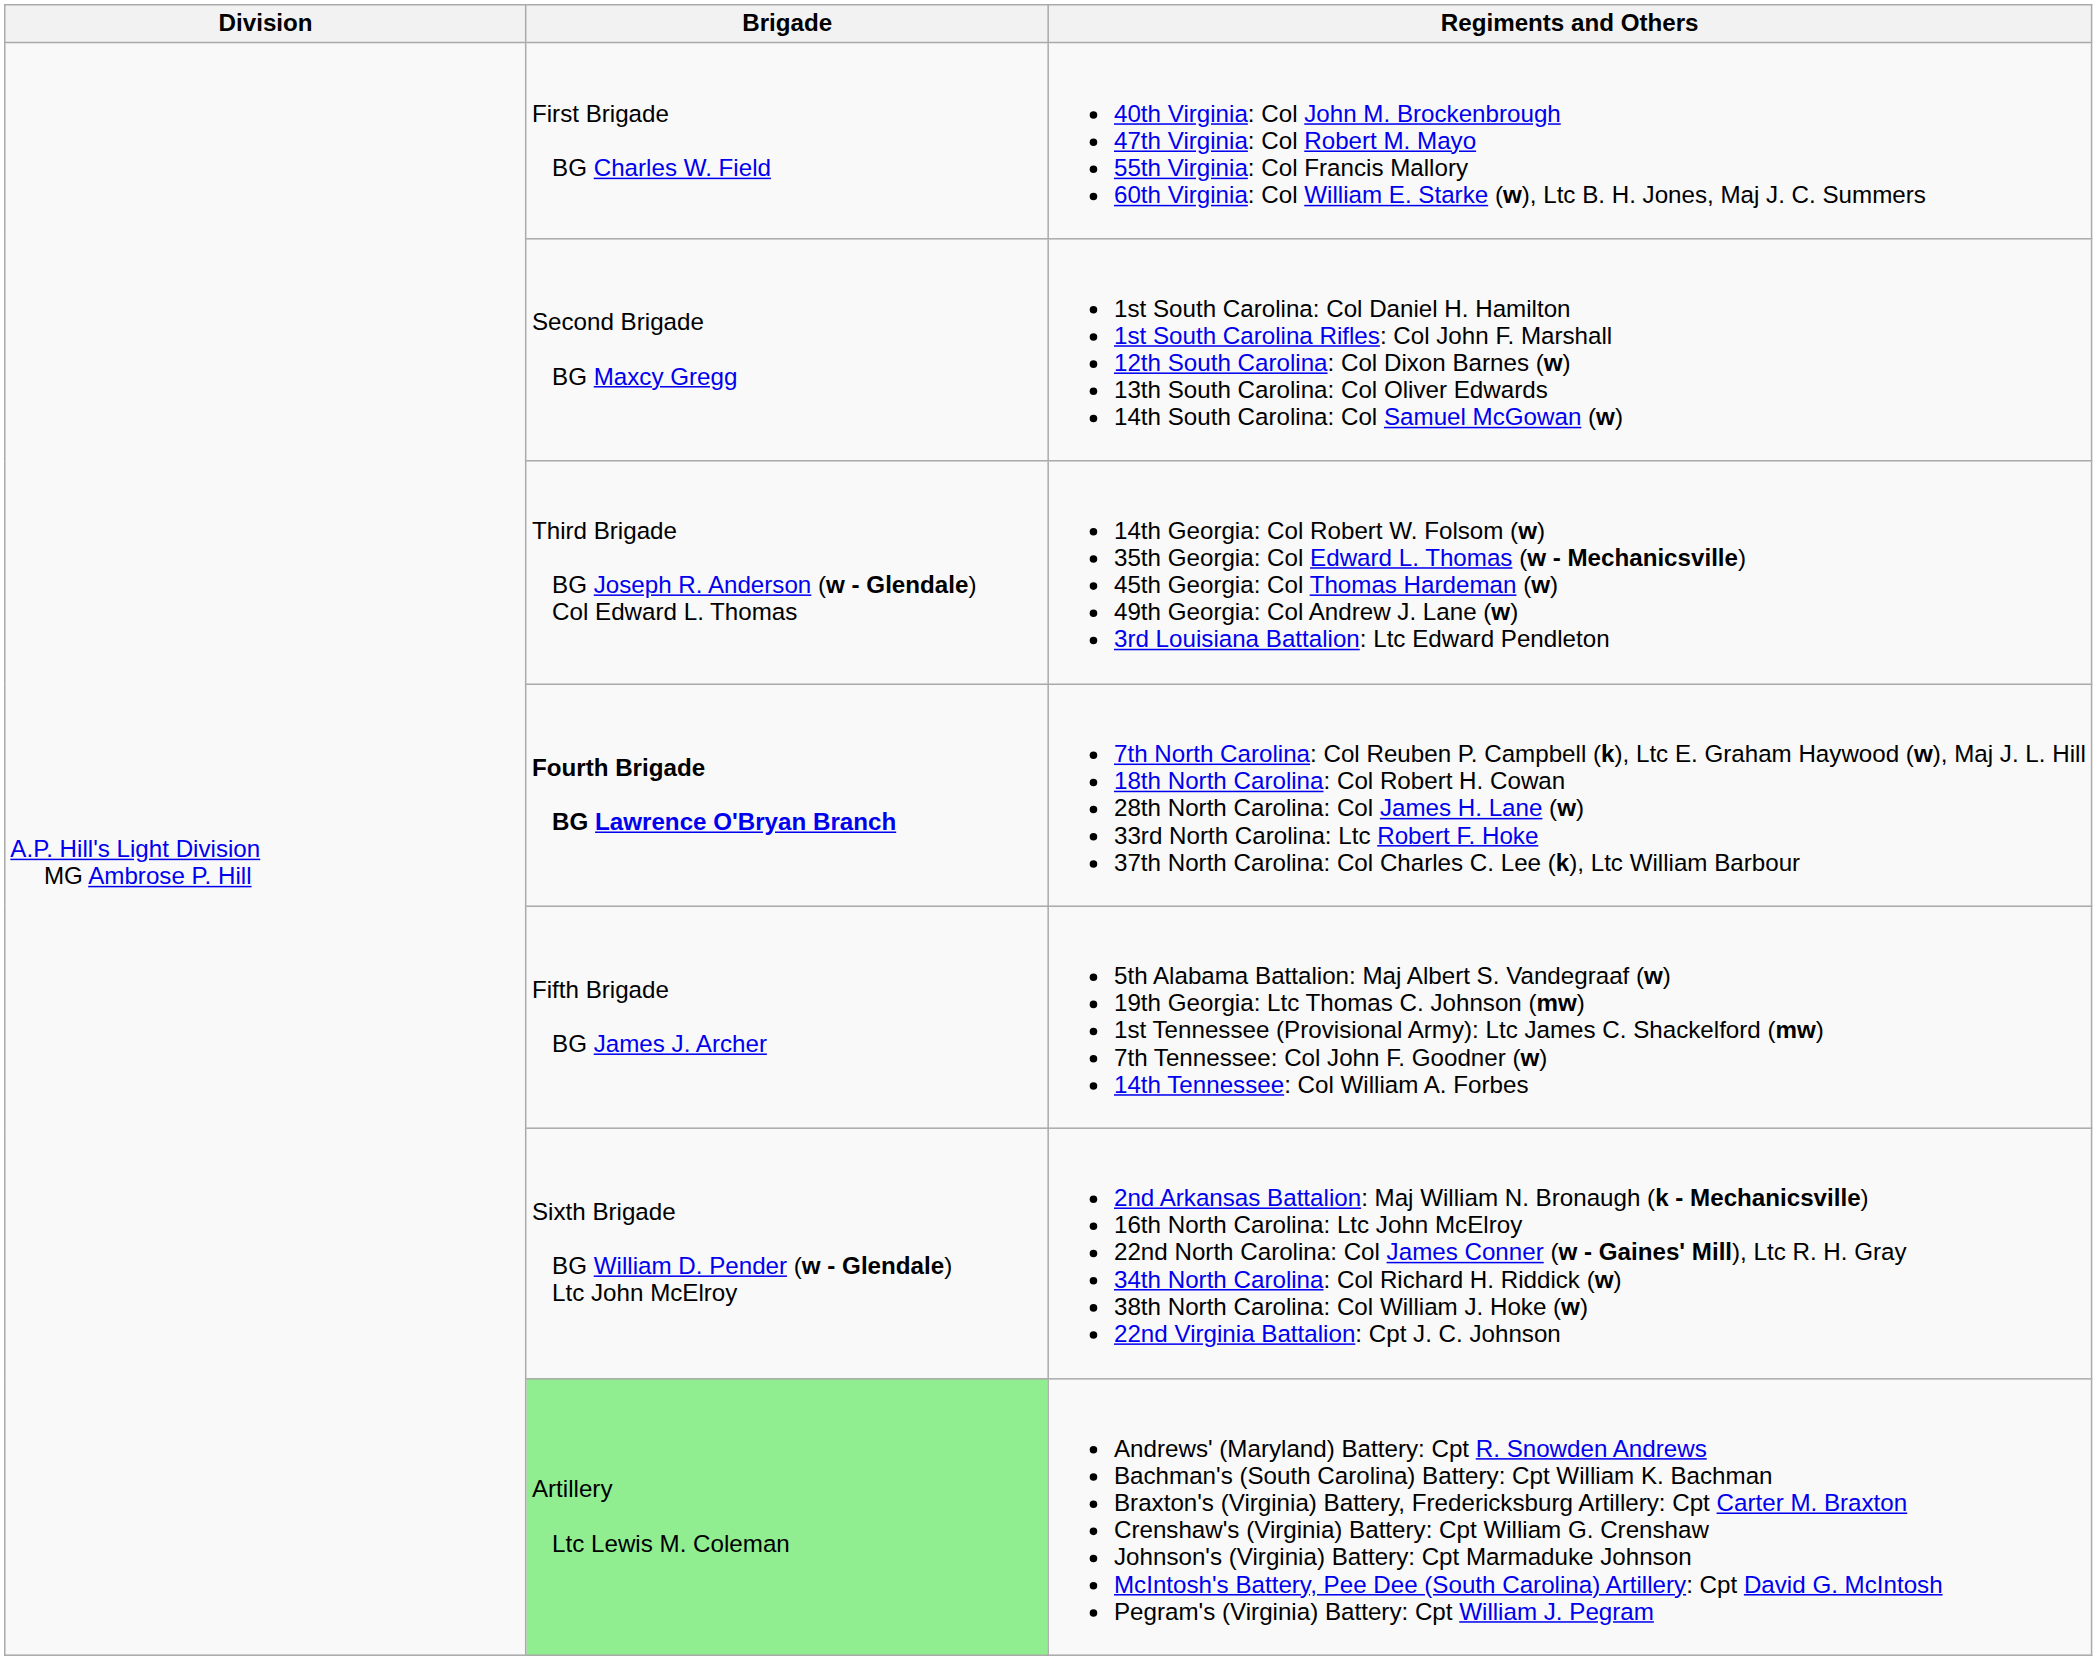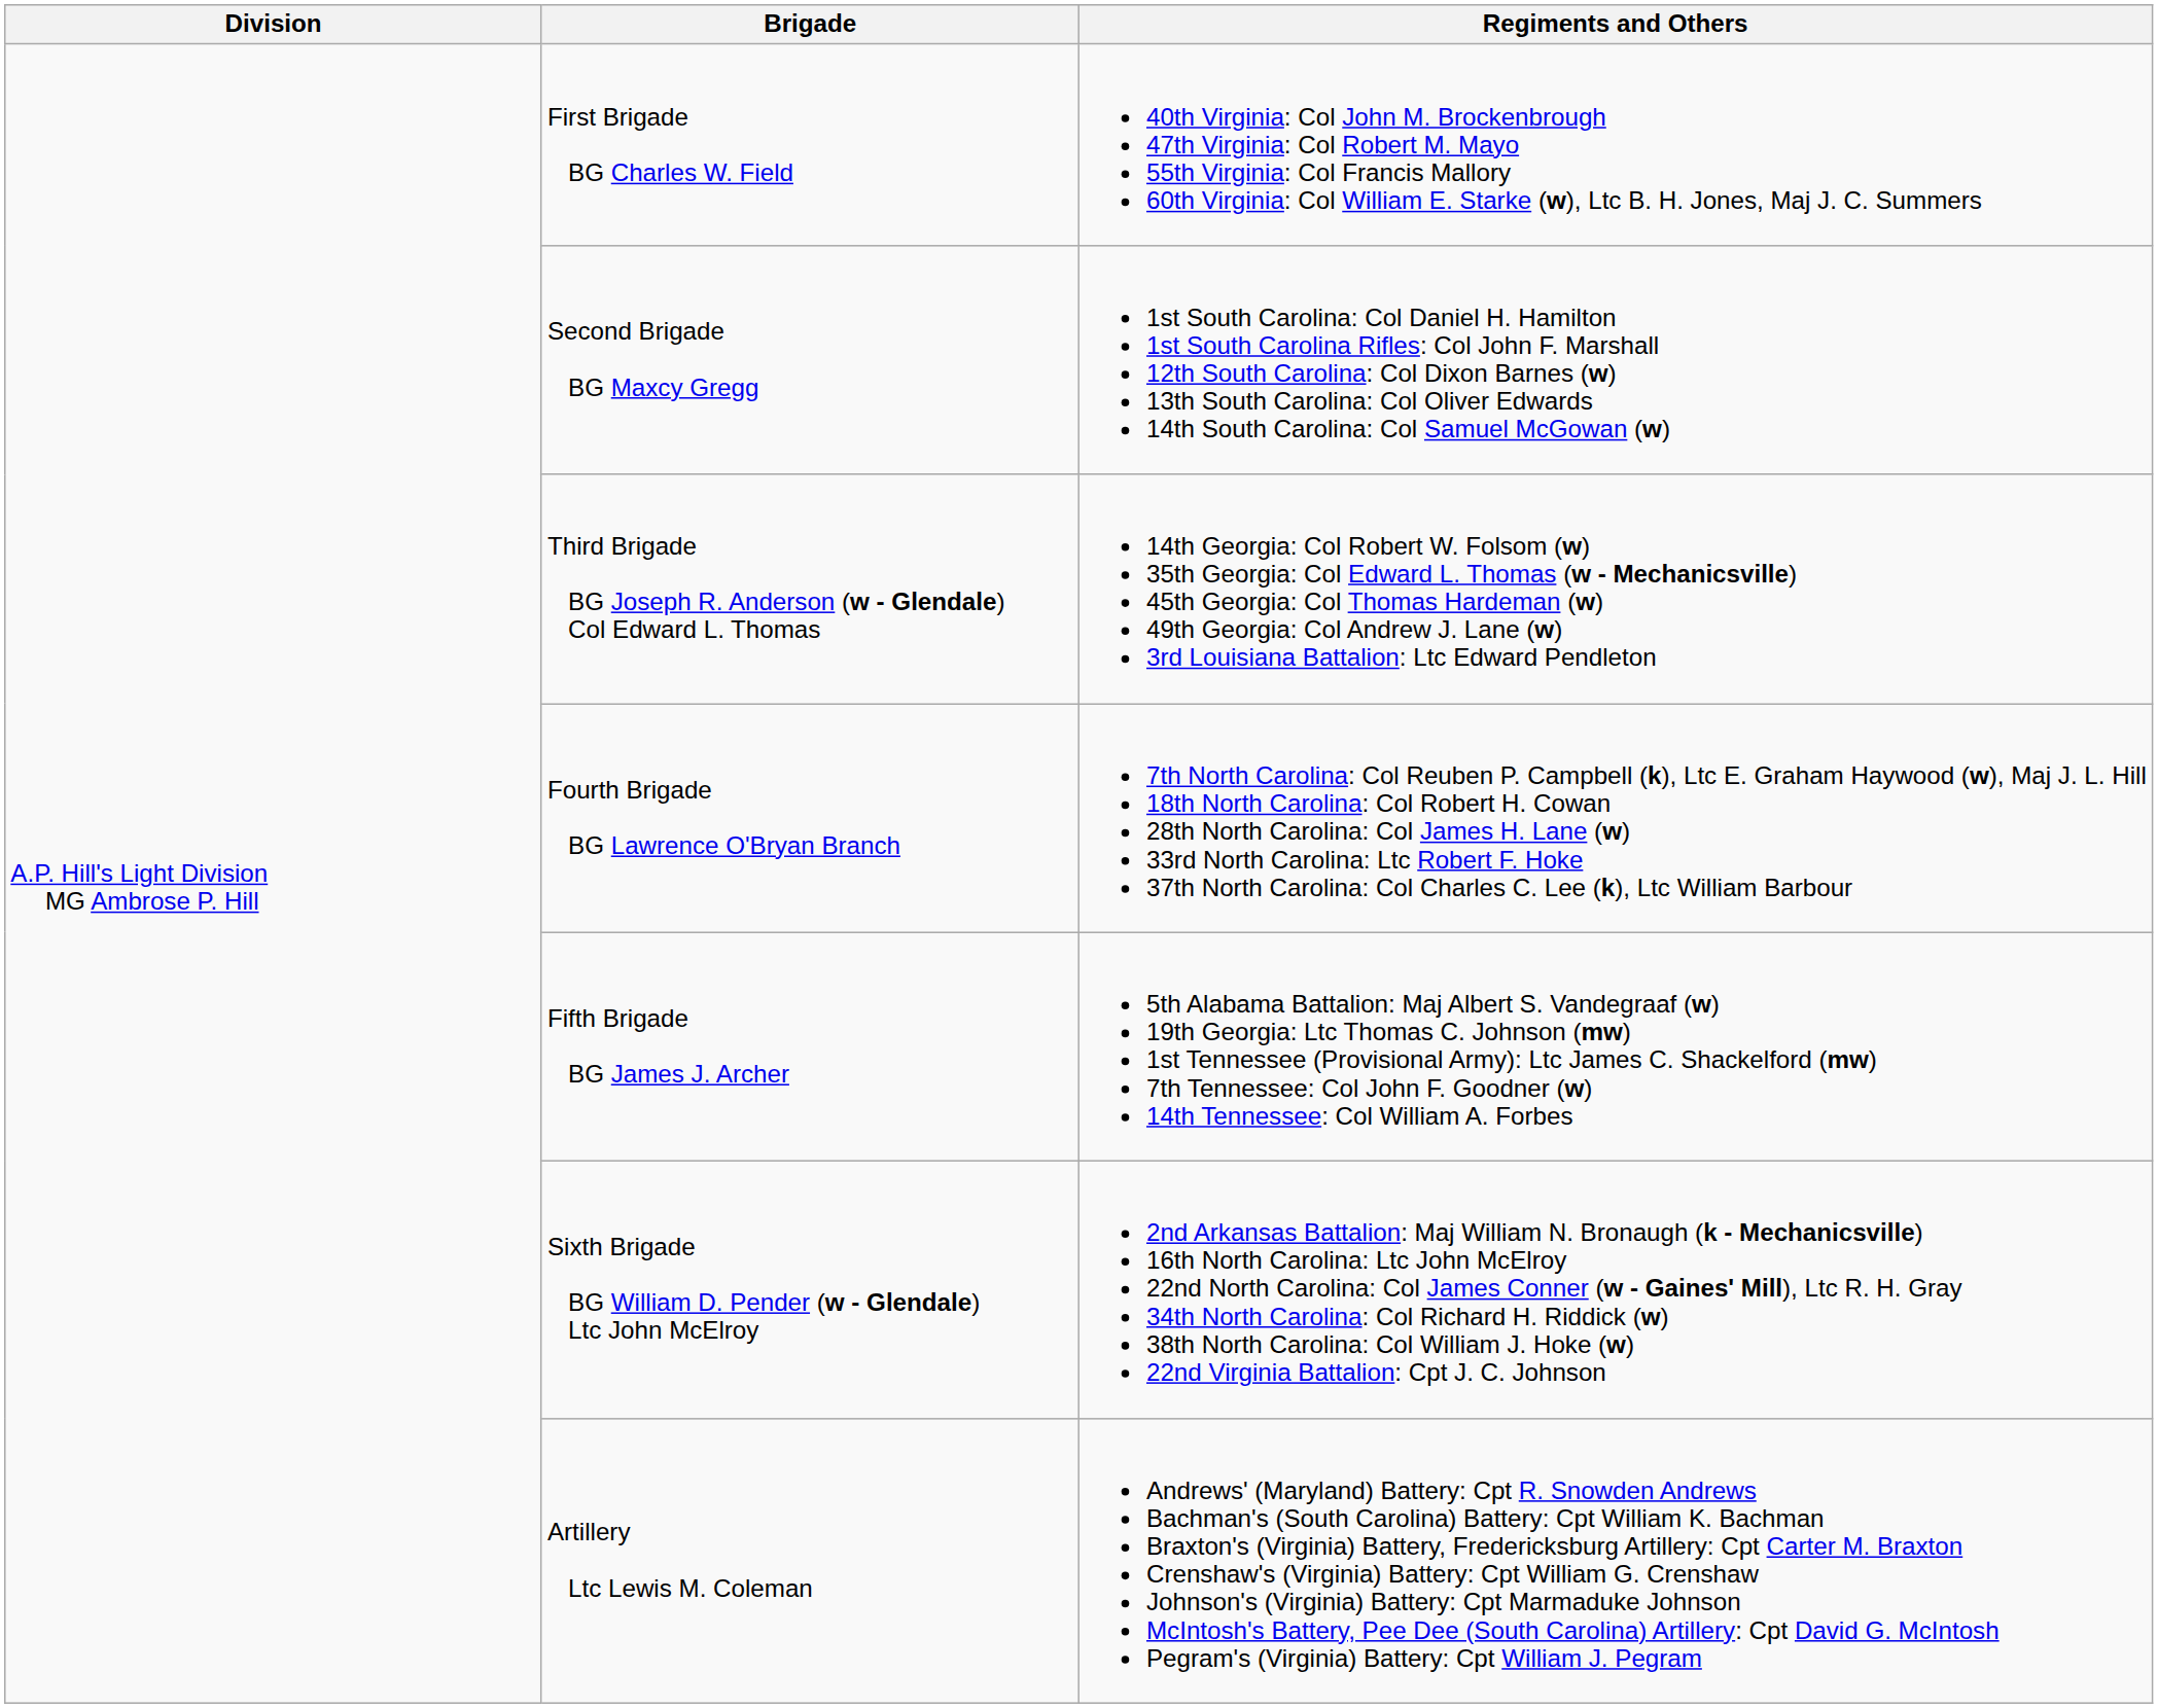Fourth Brigade BG Lawrence O'Bryan Branch | Brigade: bold -> normal
Artillery Ltc Lewis M. Coleman | Brigade: lightgreen background -> no background
